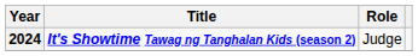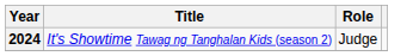2024 | Title: bold -> normal
